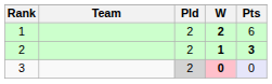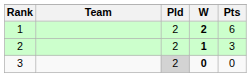row 3 | Pts: bold -> normal
row 4 | W: pink background -> no background
row 4 | Pts: lavender background -> no background
